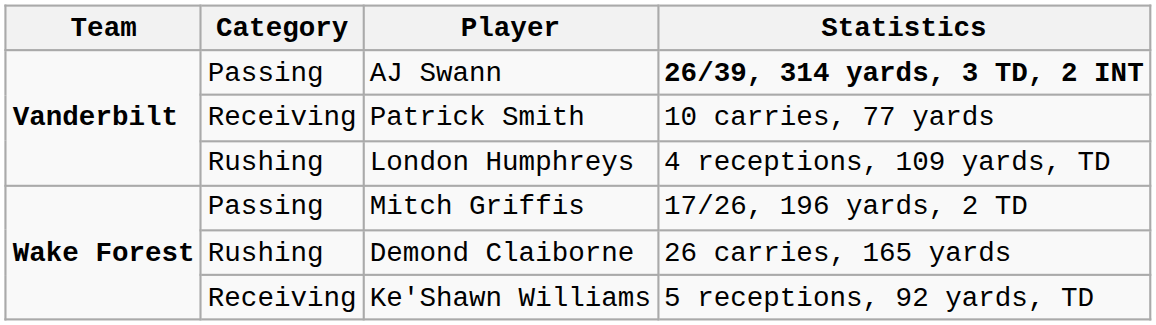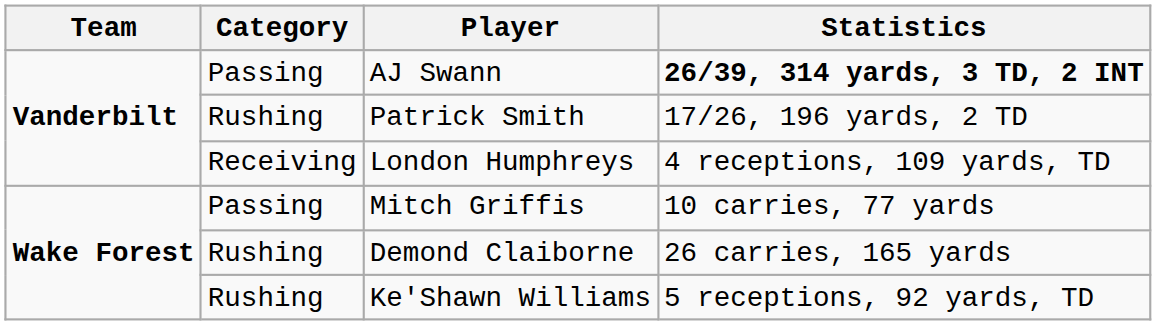Patrick Smith | Category: Receiving -> Rushing
Patrick Smith | Statistics: 10 carries, 77 yards -> 17/26, 196 yards, 2 TD
London Humphreys | Category: Rushing -> Receiving
Mitch Griffis | Statistics: 17/26, 196 yards, 2 TD -> 10 carries, 77 yards
Ke'Shawn Williams | Category: Receiving -> Rushing
